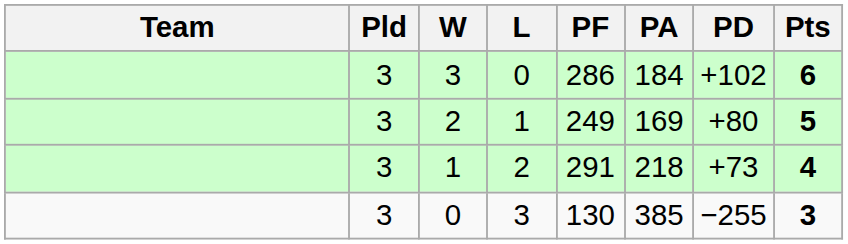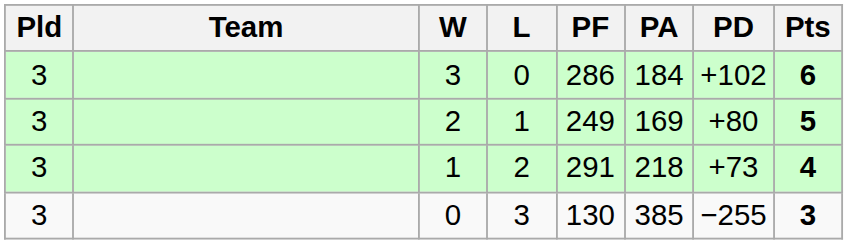columns swapped: Team <-> Pld
